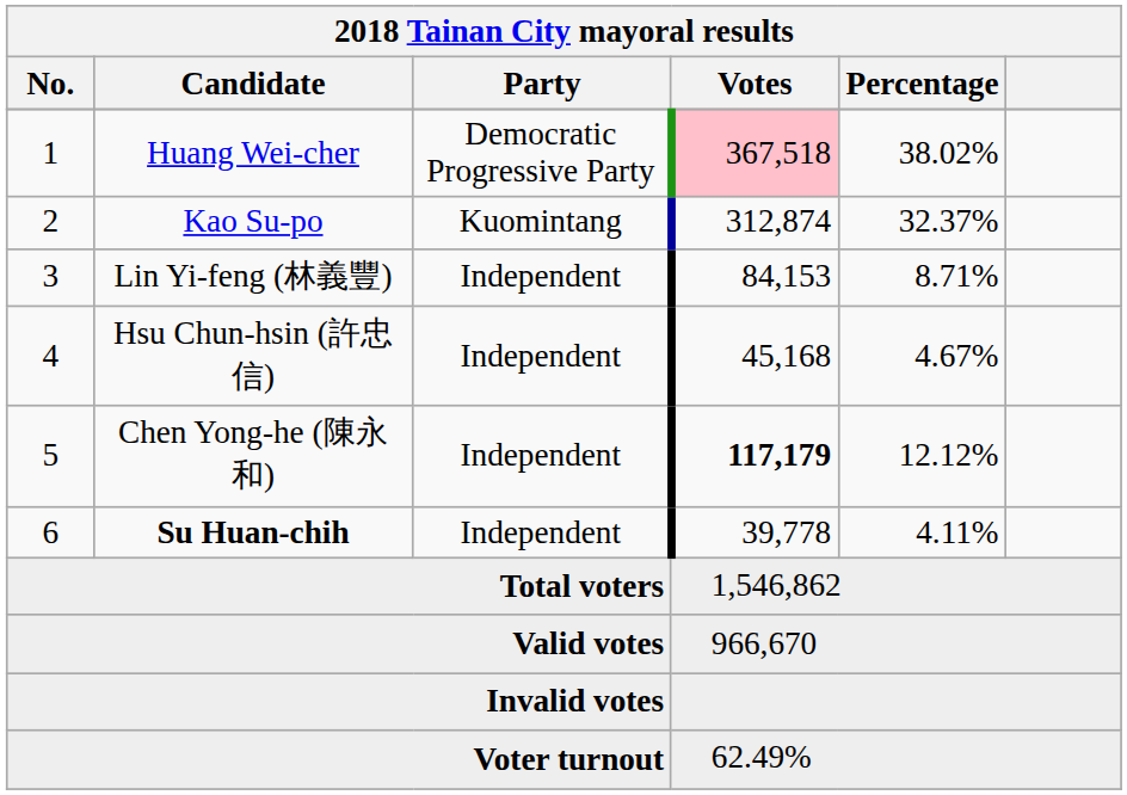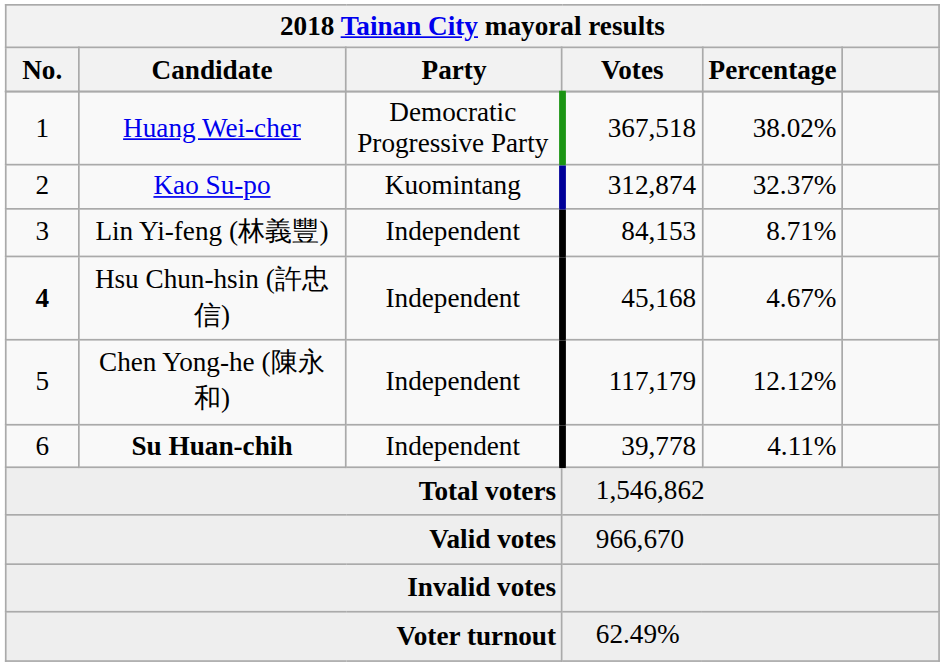Huang Wei-cher | Votes: pink background -> no background
Hsu Chun-hsin (許忠信) | No.: normal -> bold
Chen Yong-he (陳永和) | Votes: bold -> normal
